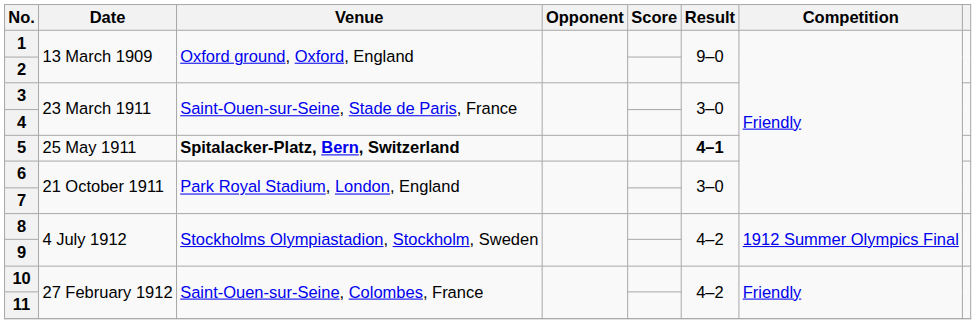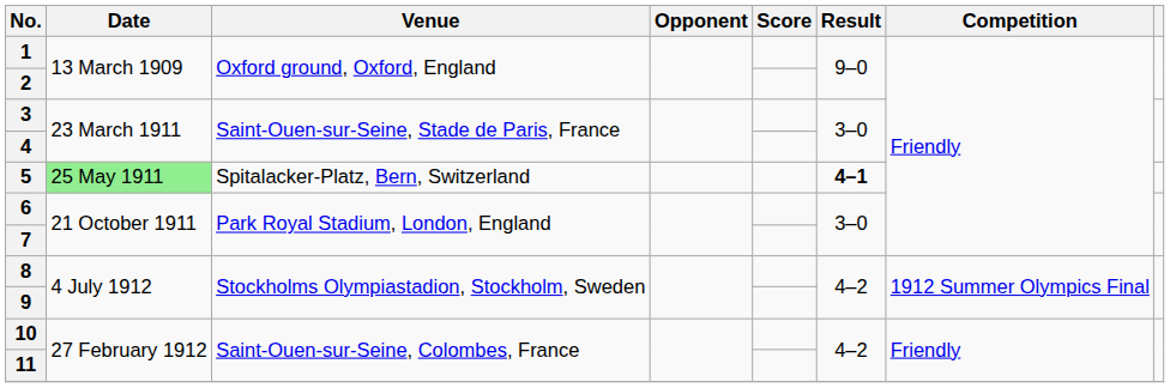5 | Date: no background -> lightgreen background
5 | Venue: bold -> normal
